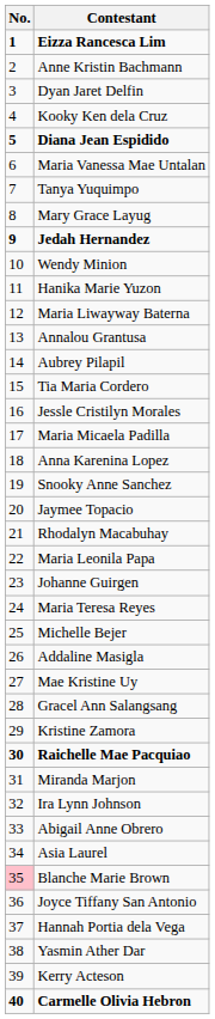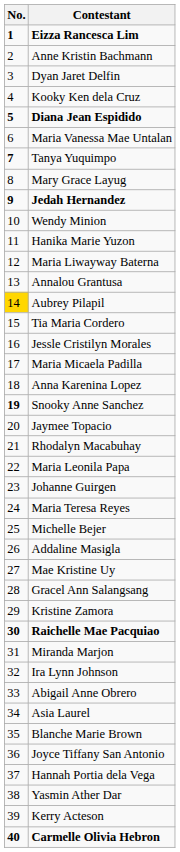Tanya Yuquimpo | No.: normal -> bold
Aubrey Pilapil | No.: no background -> gold background
Snooky Anne Sanchez | No.: normal -> bold
Blanche Marie Brown | No.: pink background -> no background
